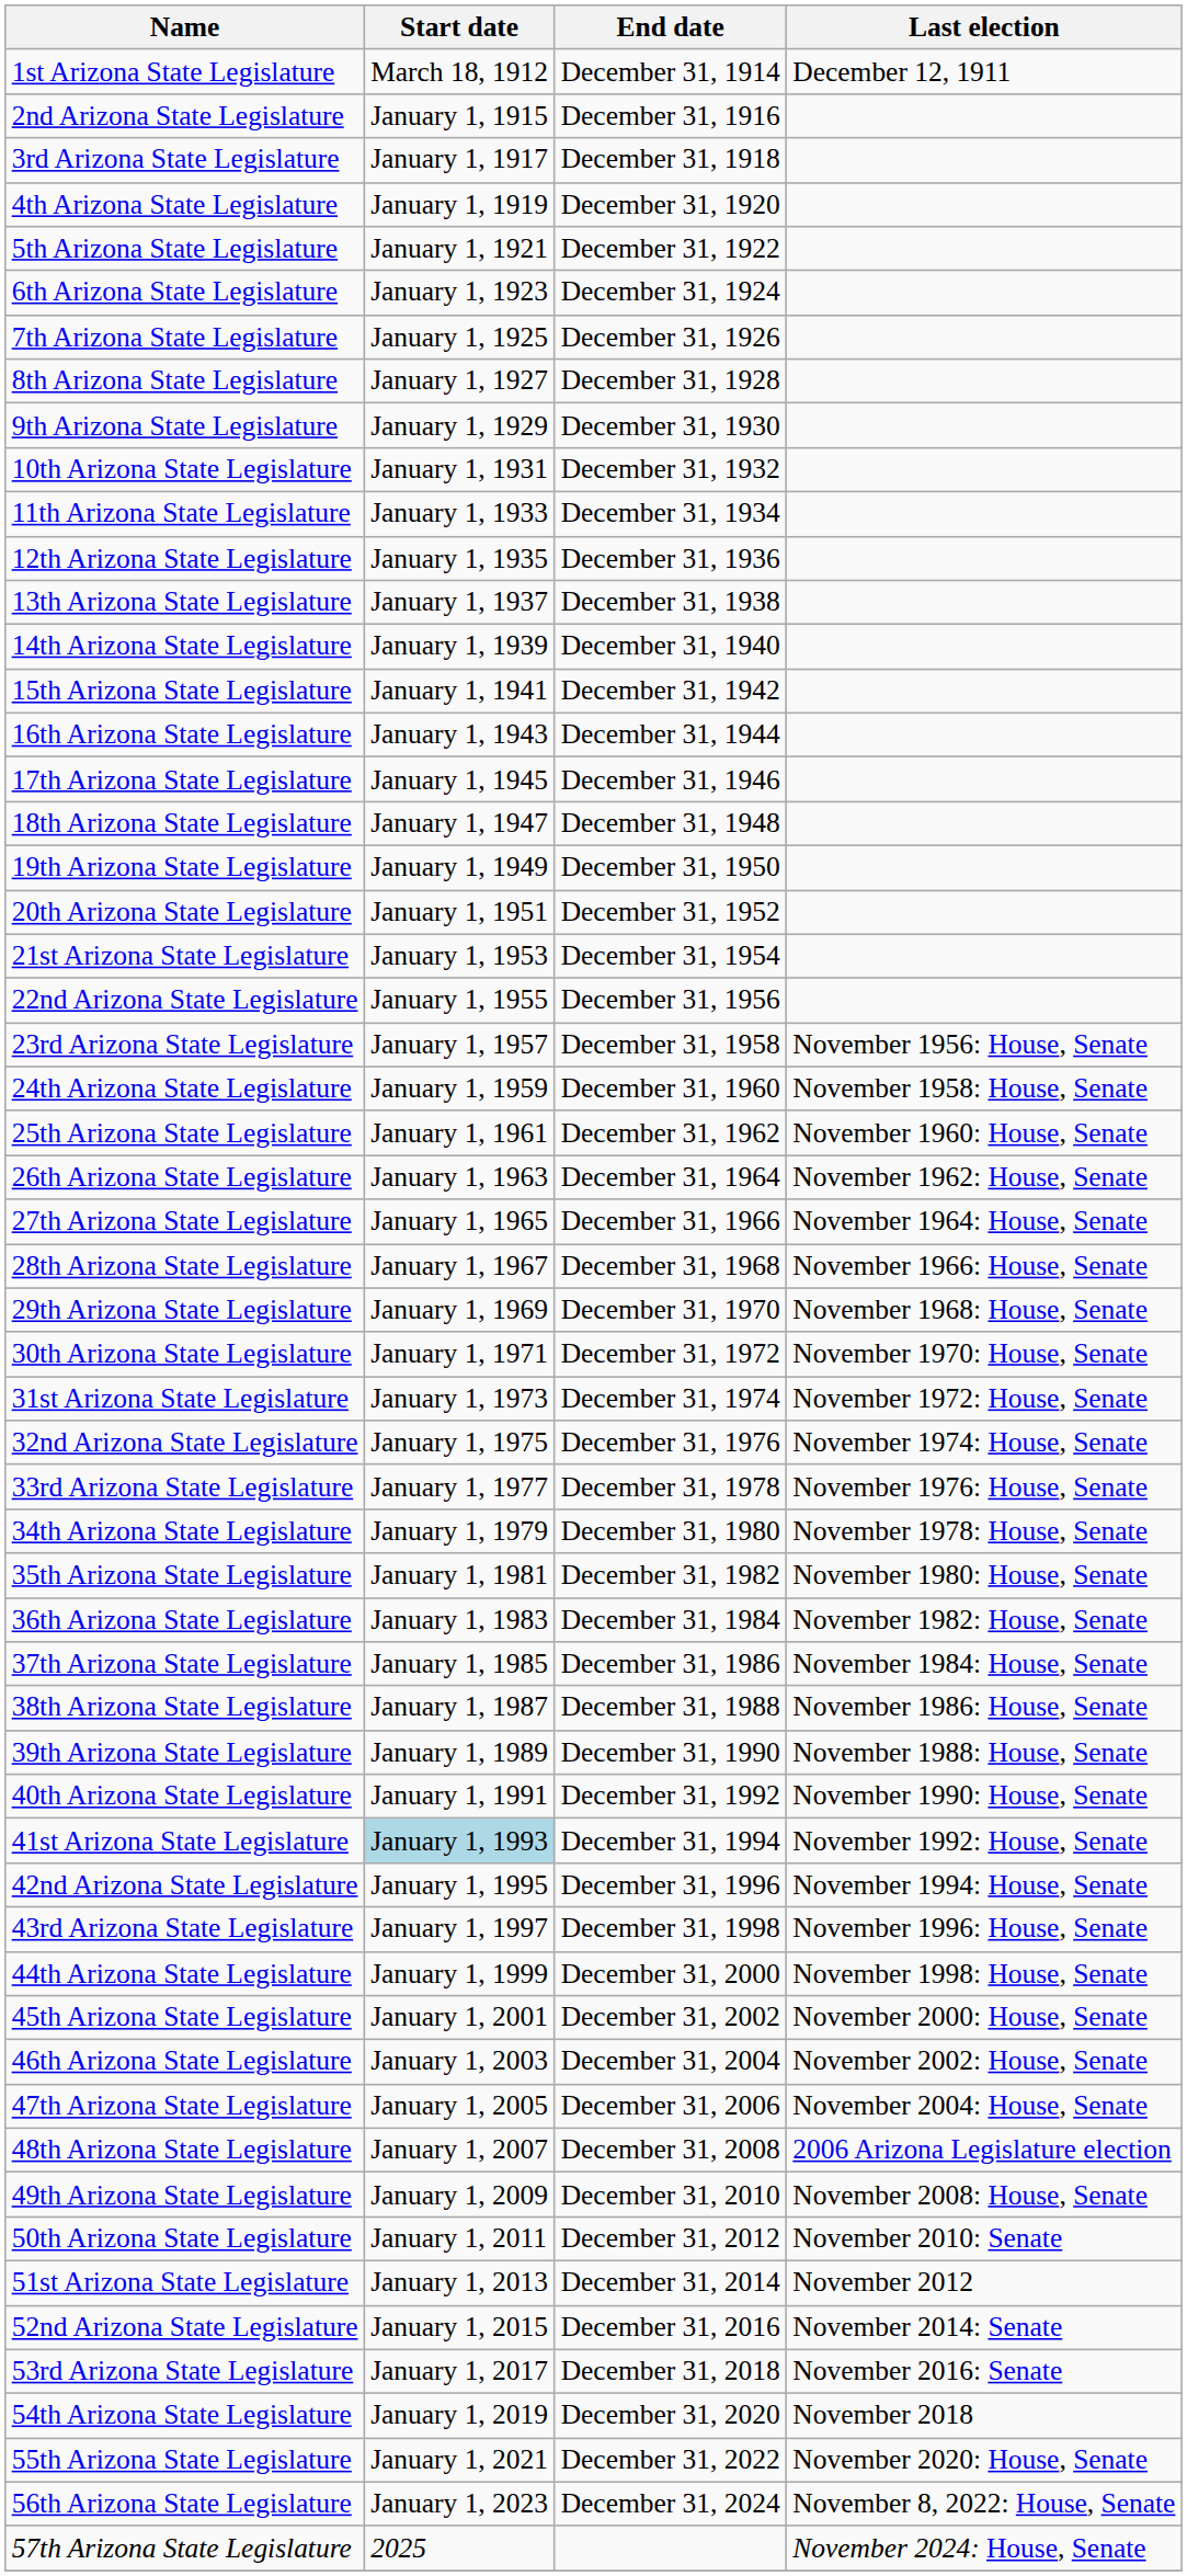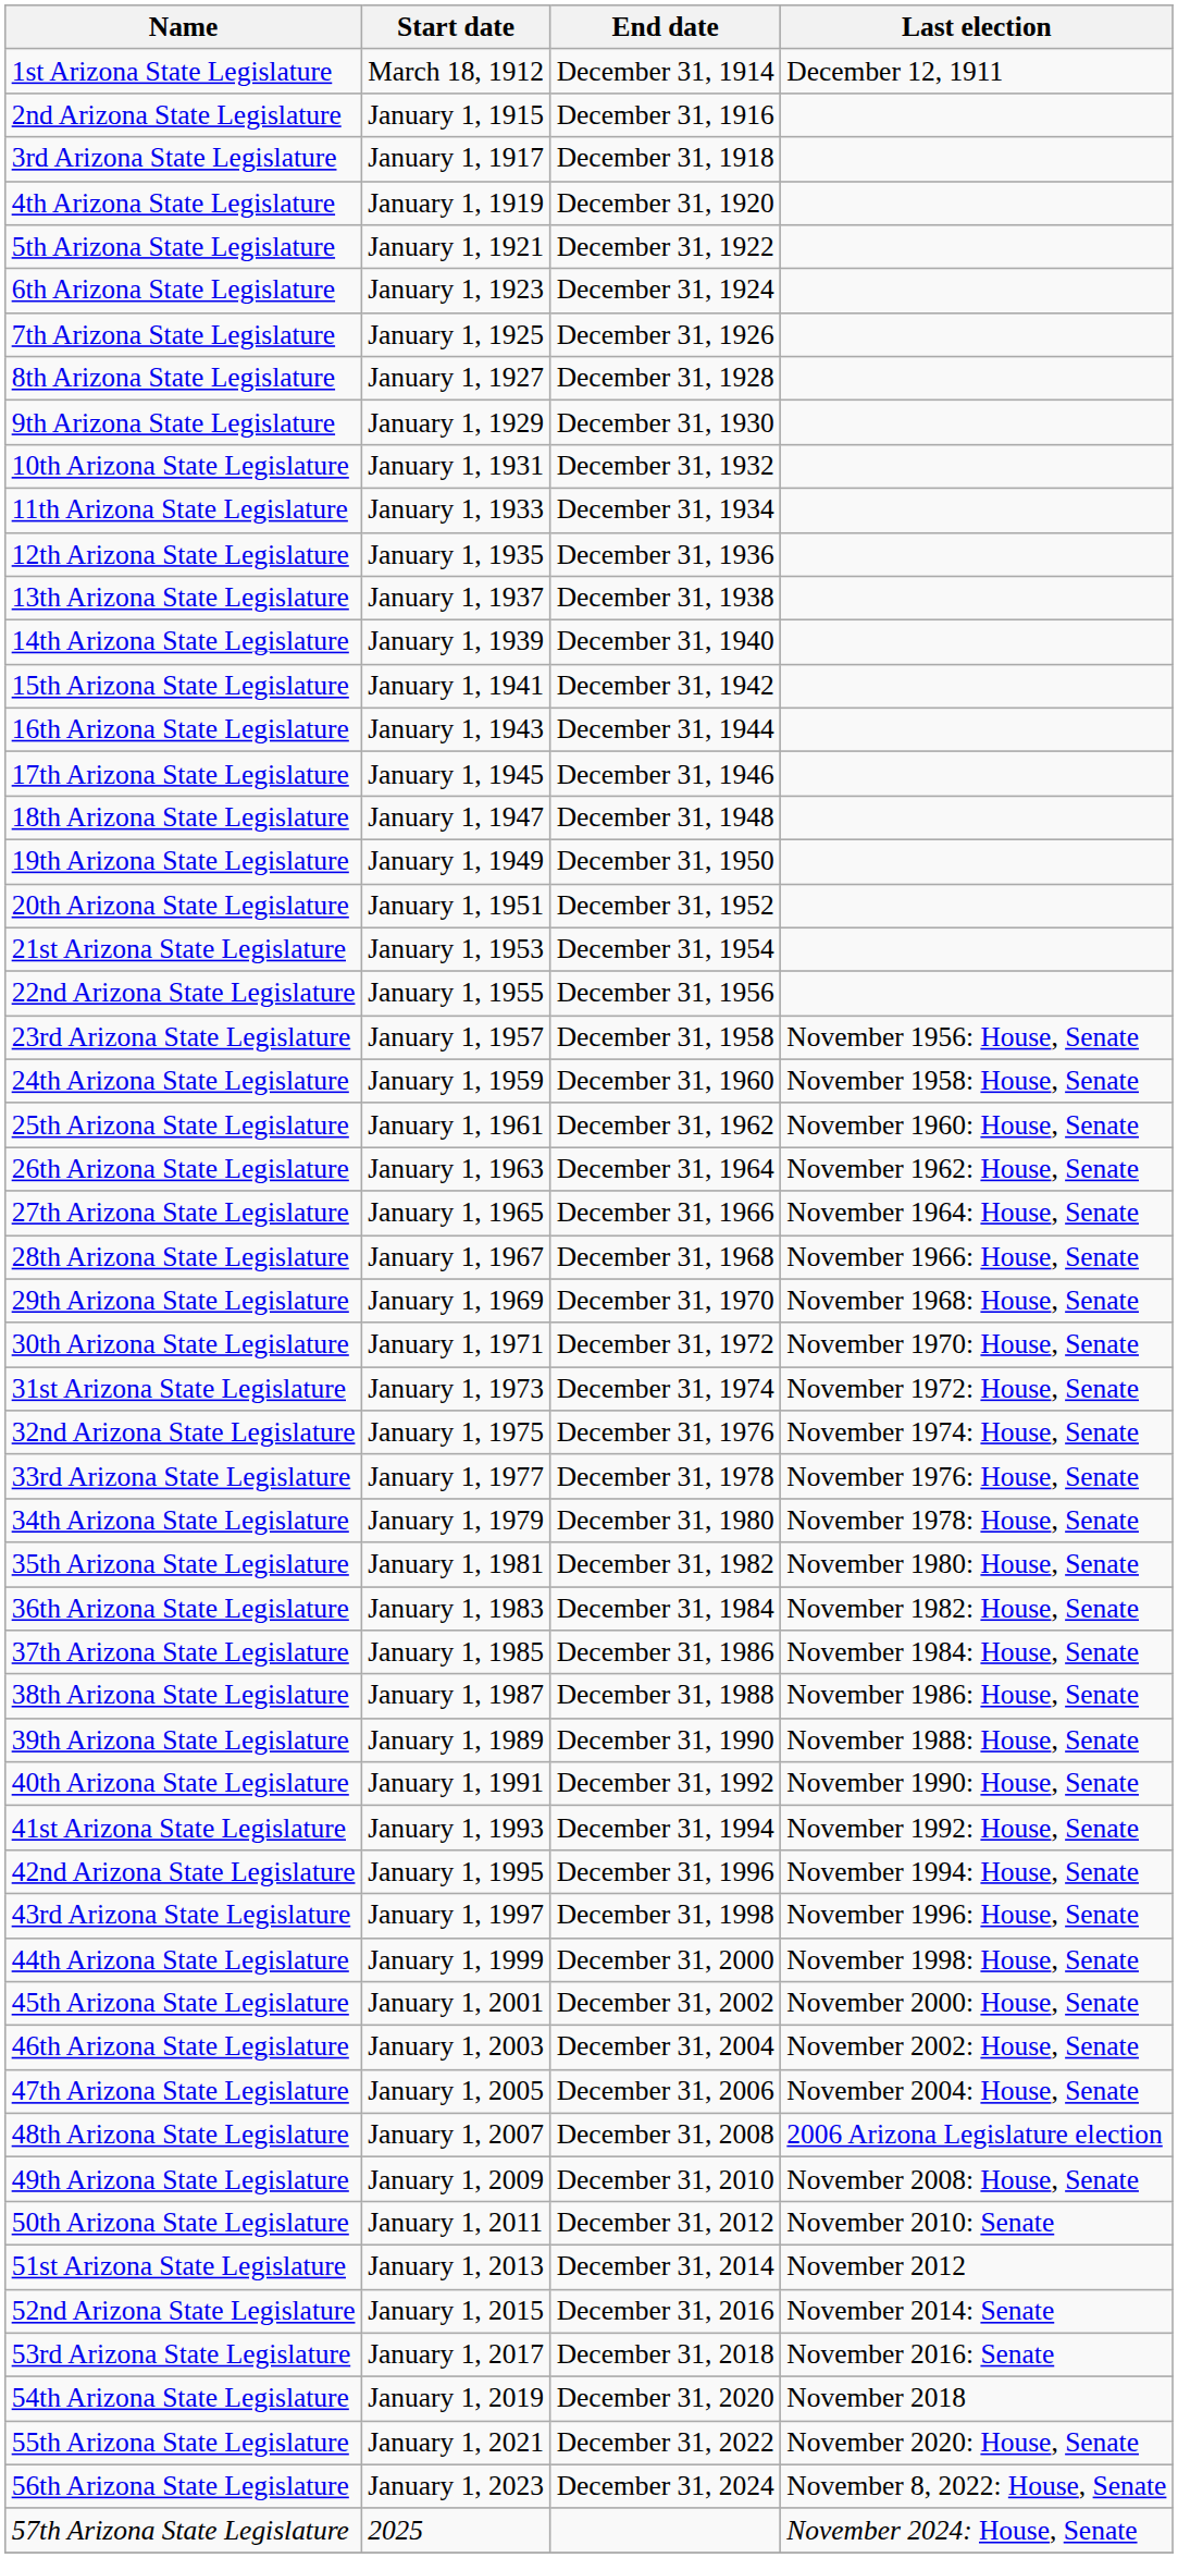41st Arizona State Legislature | Start date: lightblue background -> no background
